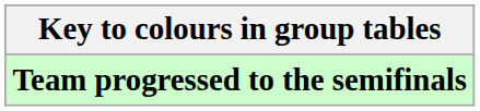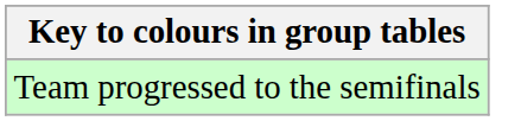row 2 | column 1: bold -> normal
